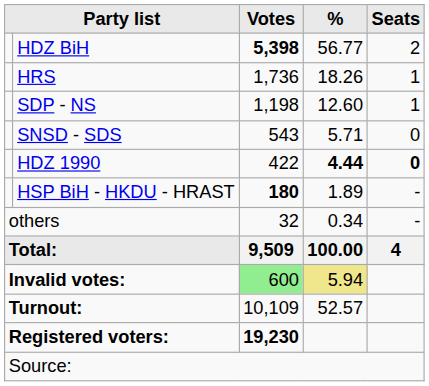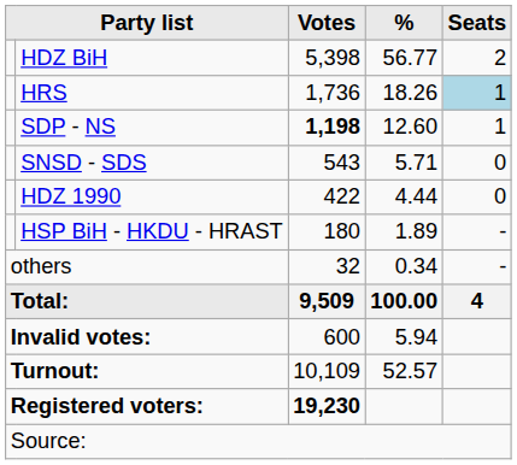HDZ BiH | Votes: bold -> normal
HRS | Seats: no background -> lightblue background
SDP - NS | Votes: normal -> bold
HDZ 1990 | %: bold -> normal
HDZ 1990 | Seats: bold -> normal
HSP BiH - HKDU - HRAST | Votes: bold -> normal
Invalid votes: | Votes: lightgreen background -> no background
Invalid votes: | %: khaki background -> no background
